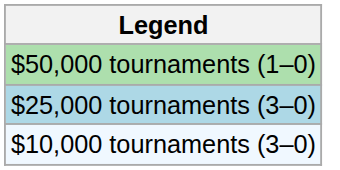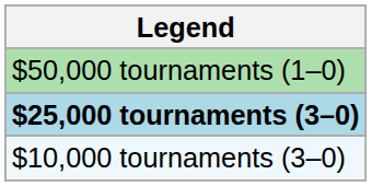row 3 | column 1: normal -> bold
